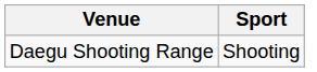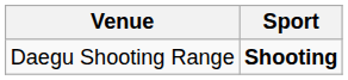Daegu Shooting Range | Sport: normal -> bold
